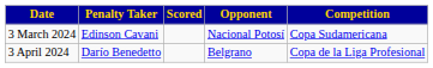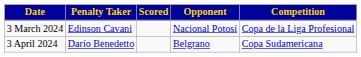3 March 2024 | Competition: Copa Sudamericana -> Copa de la Liga Profesional
3 April 2024 | Competition: Copa de la Liga Profesional -> Copa Sudamericana
